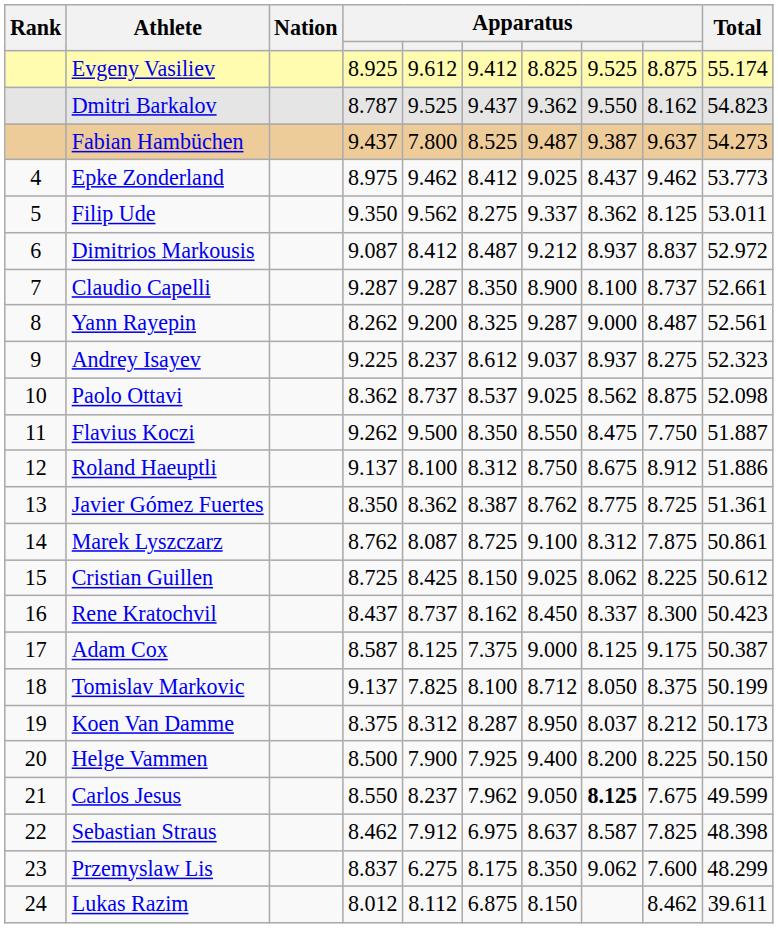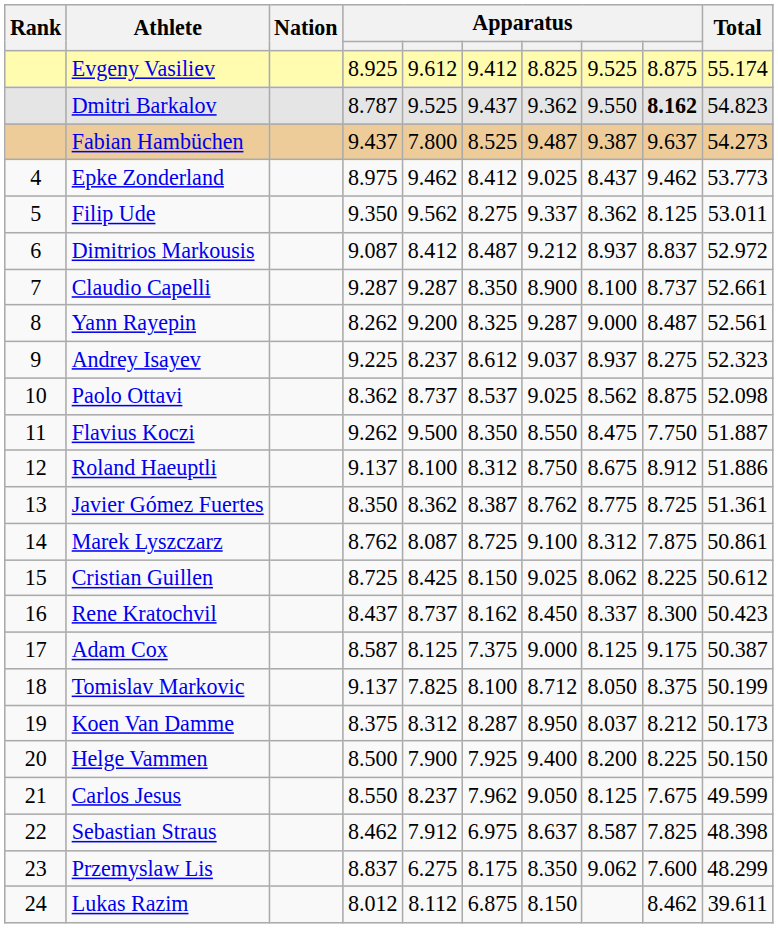Dmitri Barkalov | column 9: normal -> bold
Carlos Jesus | column 8: bold -> normal
